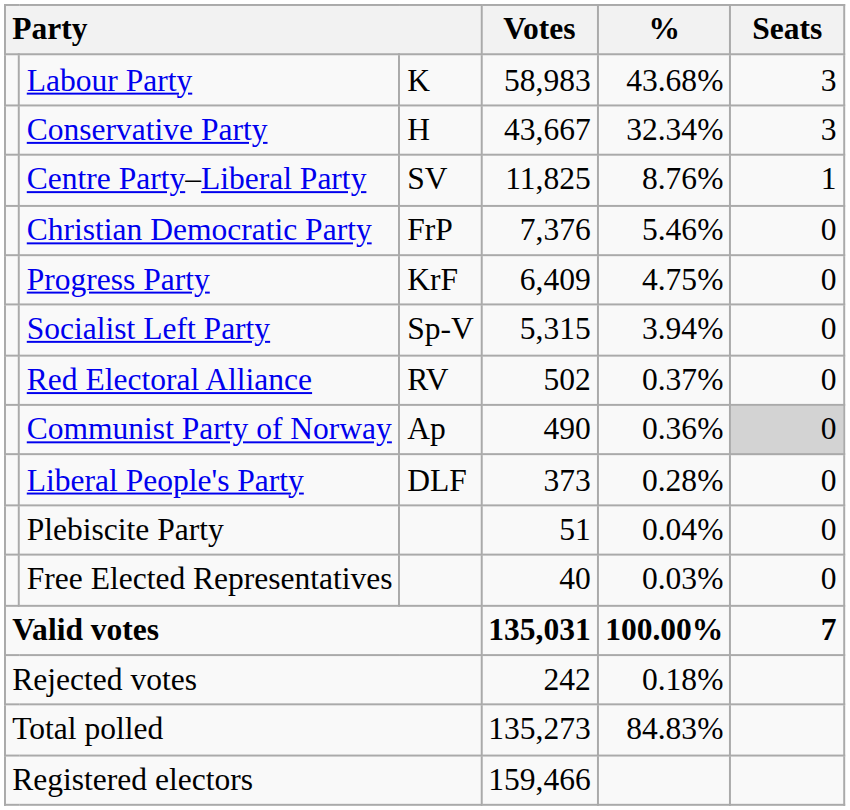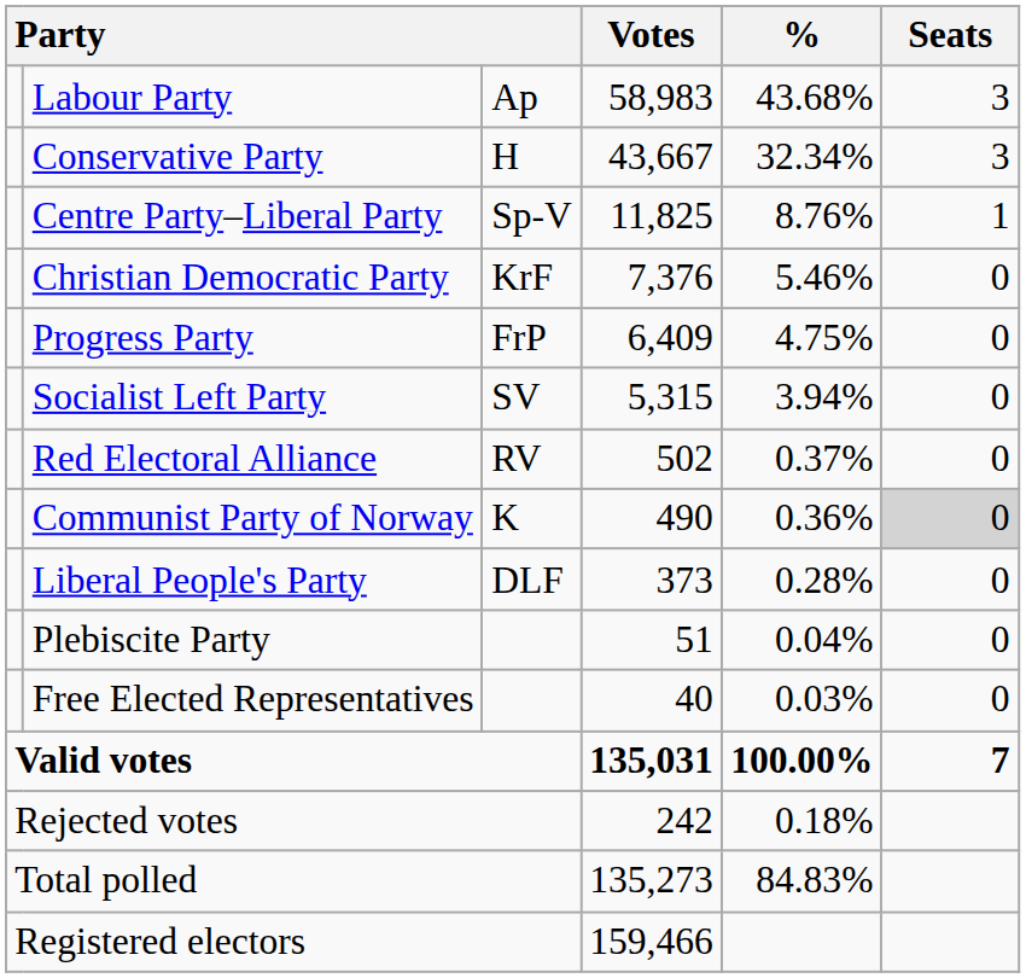Labour Party | column 3: K -> Ap
Centre Party–Liberal Party | column 3: SV -> Sp-V
Christian Democratic Party | column 3: FrP -> KrF
Progress Party | column 3: KrF -> FrP
Socialist Left Party | column 3: Sp-V -> SV
Communist Party of Norway | column 3: Ap -> K
